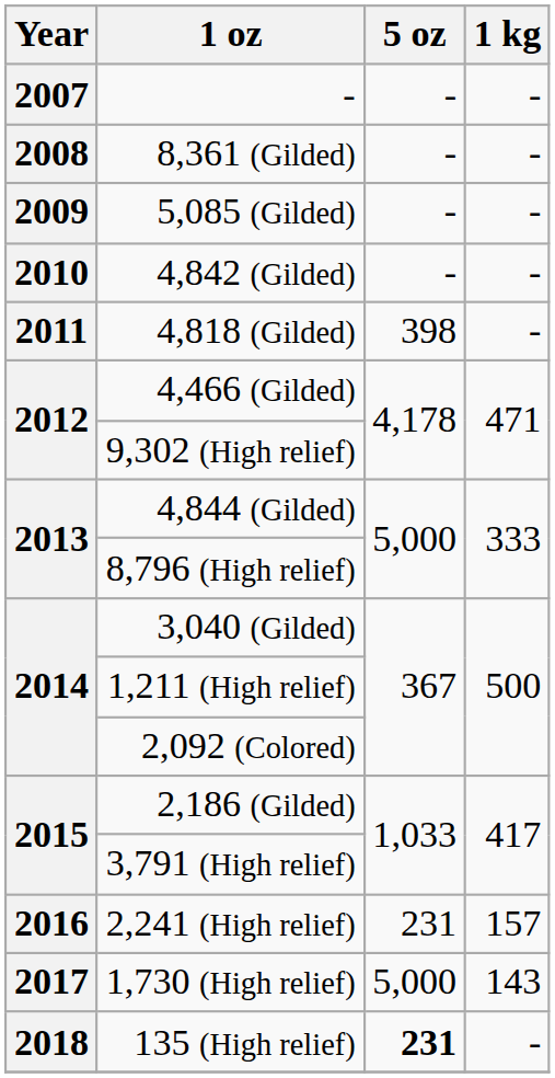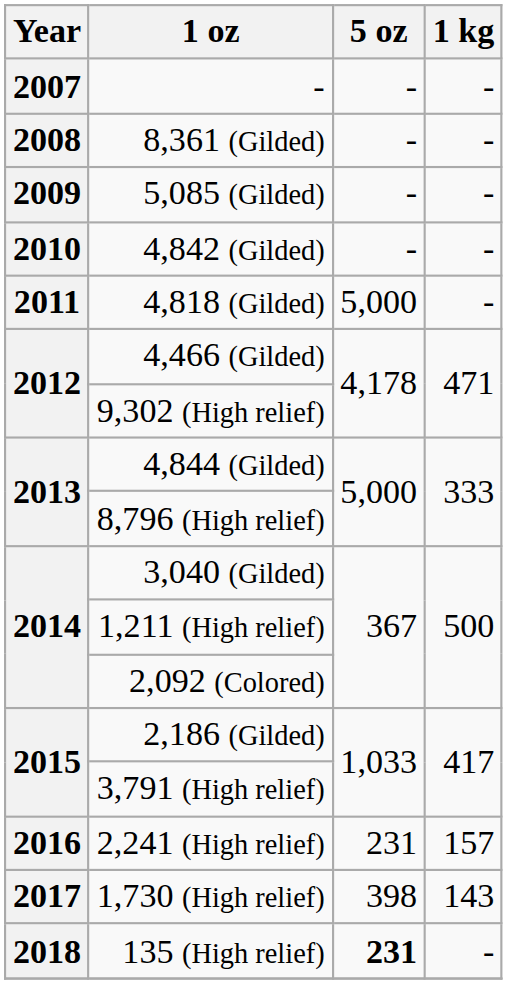4,818 (Gilded) | 5 oz: 398 -> 5,000
1,730 (High relief) | 5 oz: 5,000 -> 398
